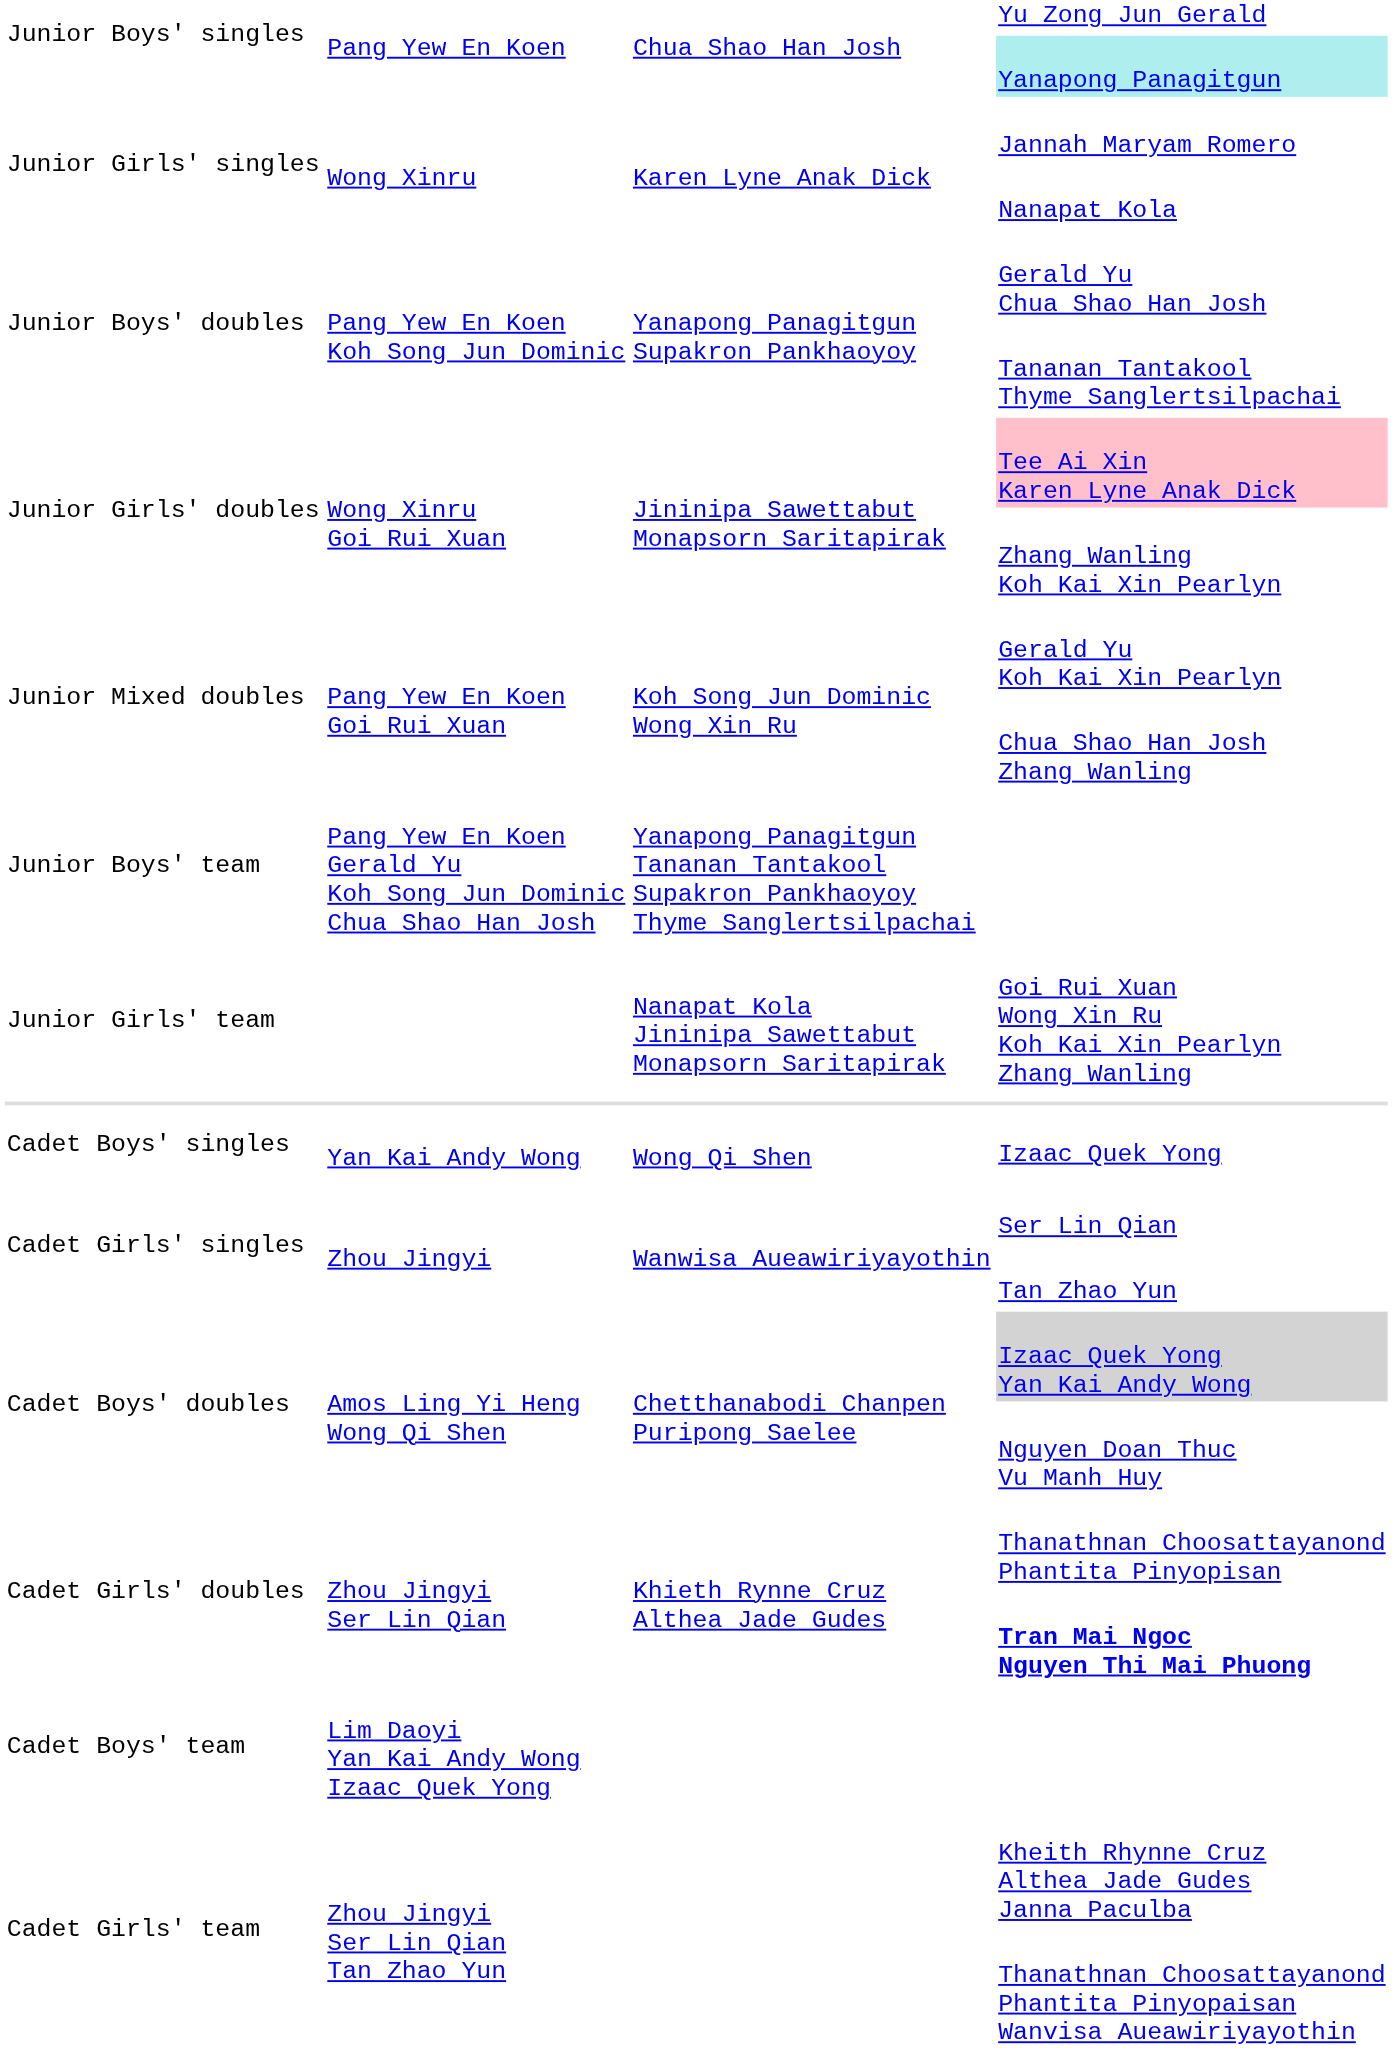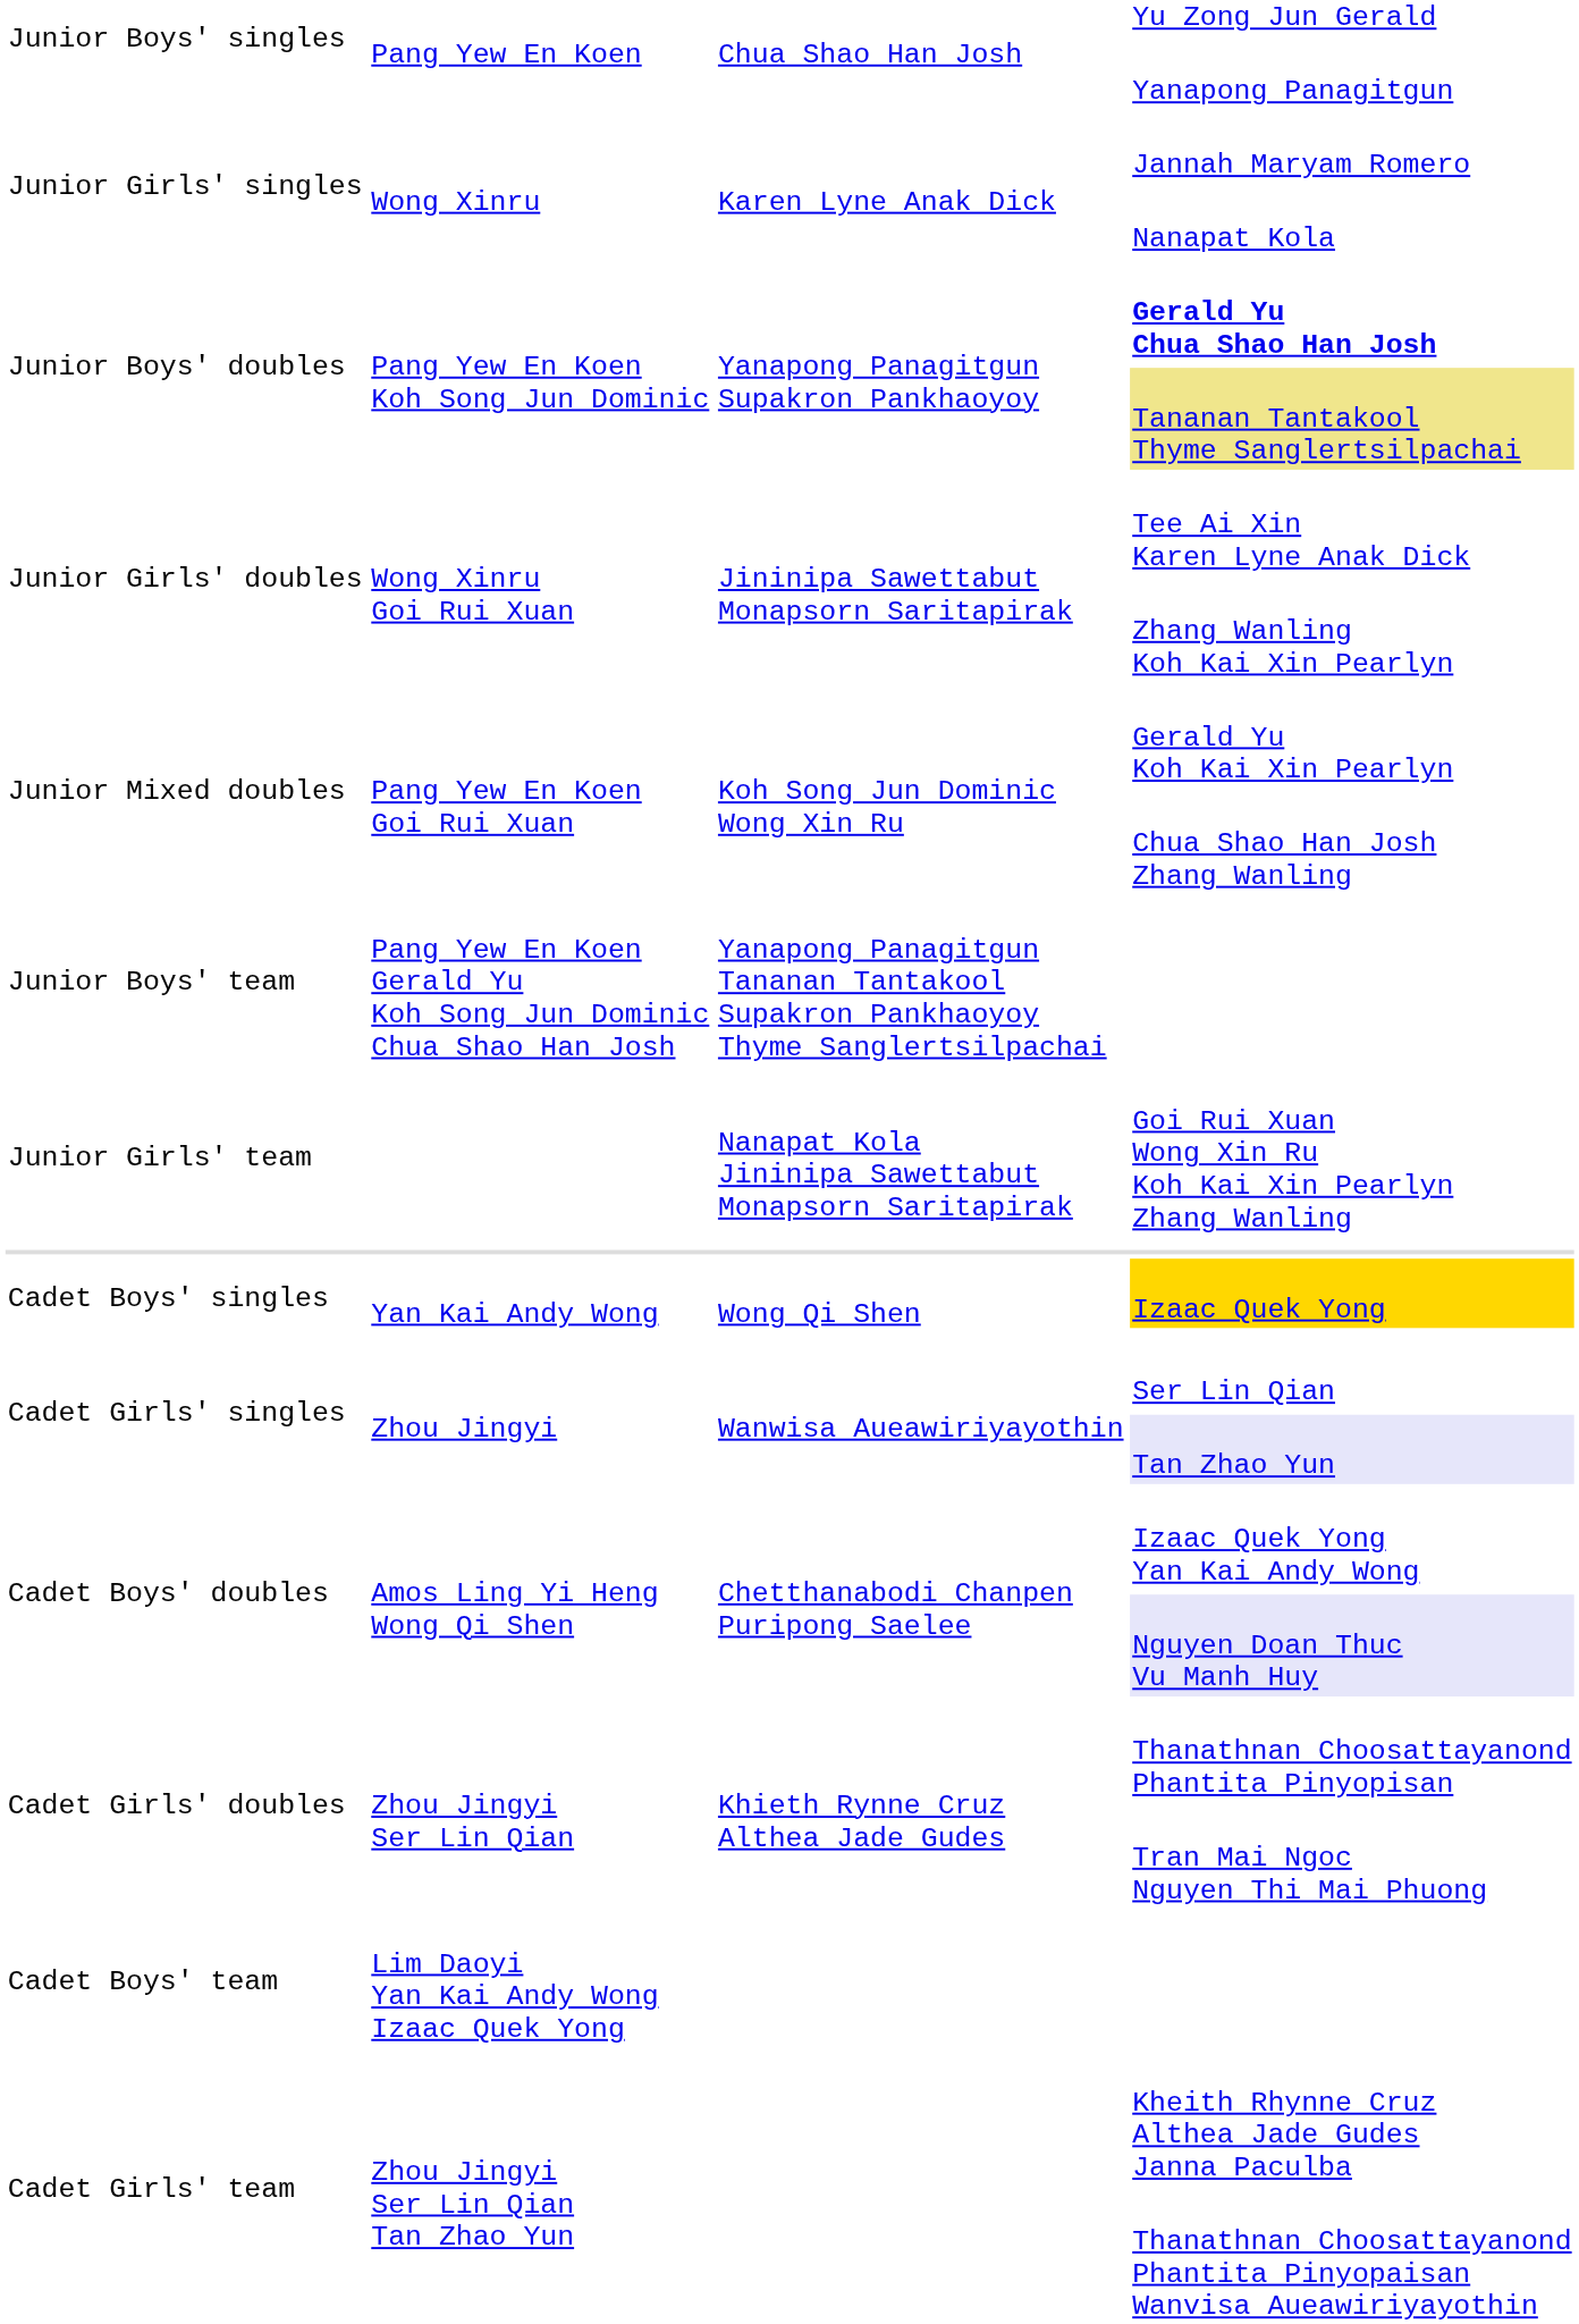Yanapong Panagitgun | column 4: paleturquoise background -> no background
Gerald Yu Chua Shao Han Josh | column 4: normal -> bold
Tananan Tantakool Thyme Sanglertsilpachai | column 4: no background -> khaki background
Tee Ai Xin Karen Lyne Anak Dick | column 4: pink background -> no background
Izaac Quek Yong | column 4: no background -> gold background
Tan Zhao Yun | column 4: no background -> lavender background
Izaac Quek Yong Yan Kai Andy Wong | column 4: lightgrey background -> no background
Nguyen Doan Thuc Vu Manh Huy | column 4: no background -> lavender background
Tran Mai Ngoc Nguyen Thi Mai Phuong | column 4: bold -> normal
